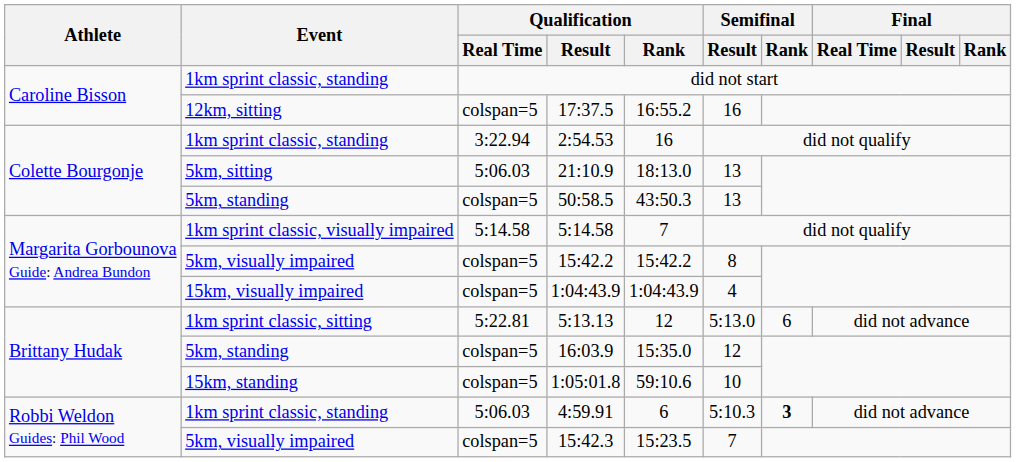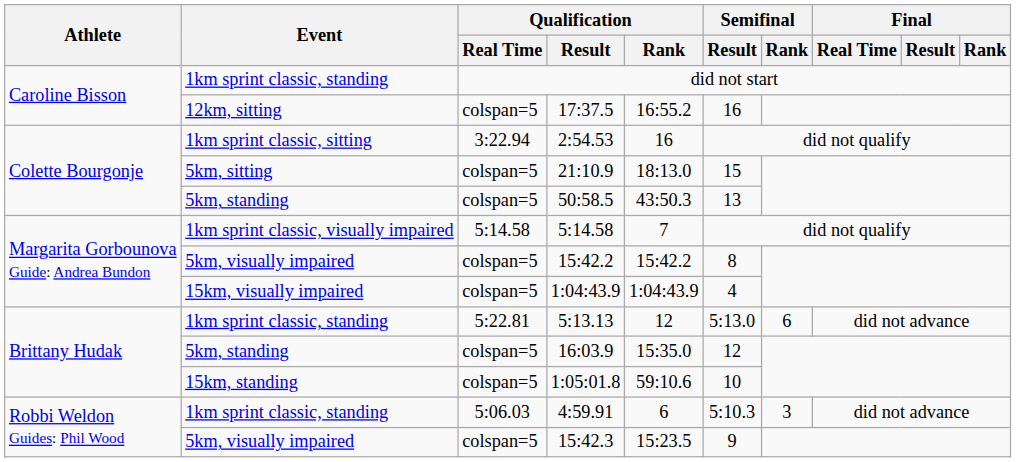2:54.53 | Event: 1km sprint classic, standing -> 1km sprint classic, sitting
21:10.9 | Qualification / Real Time: 5:06.03 -> colspan=5
21:10.9 | Semifinal / Result: 13 -> 15
5:13.13 | Event: 1km sprint classic, sitting -> 1km sprint classic, standing
4:59.91 | Semifinal / Rank: bold -> normal
15:42.3 | Semifinal / Result: 7 -> 9
